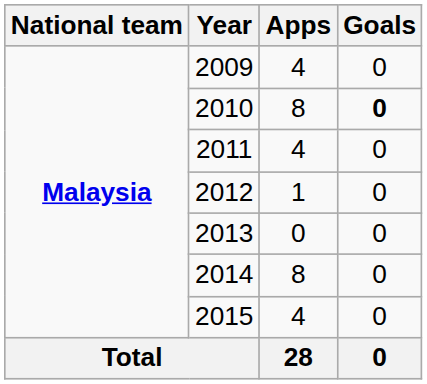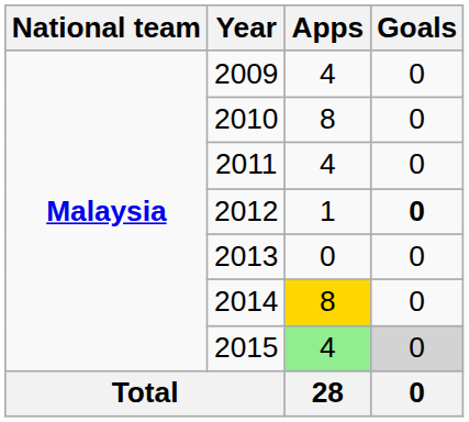2010 | Goals: bold -> normal
2012 | Goals: normal -> bold
2014 | Apps: no background -> gold background
2015 | Apps: no background -> lightgreen background
2015 | Goals: no background -> lightgrey background
